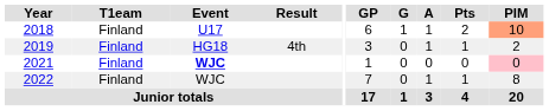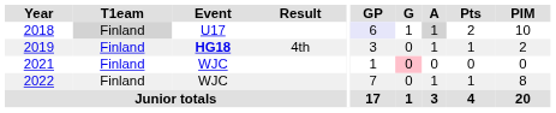2018 | T1eam: no background -> lightgrey background
2018 | GP: no background -> lavender background
2018 | A: no background -> lightgrey background
2018 | PIM: lightsalmon background -> no background
2019 | Event: normal -> bold
2021 | Event: bold -> normal
2021 | G: no background -> pink background
2021 | PIM: pink background -> no background
